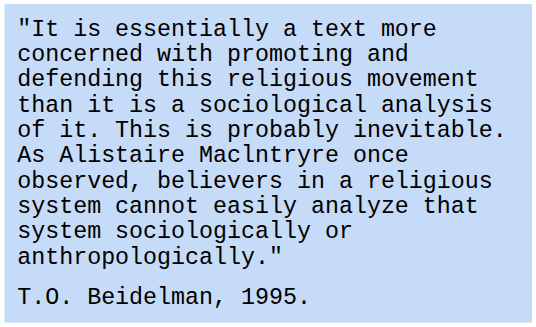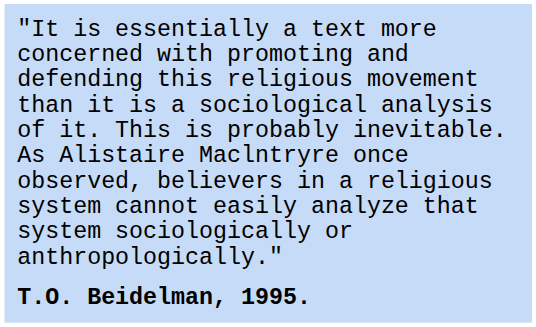row 2 | column 1: normal -> bold
